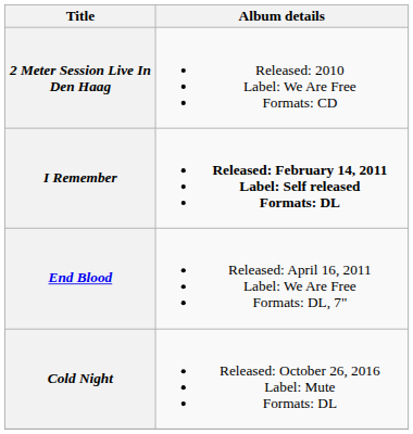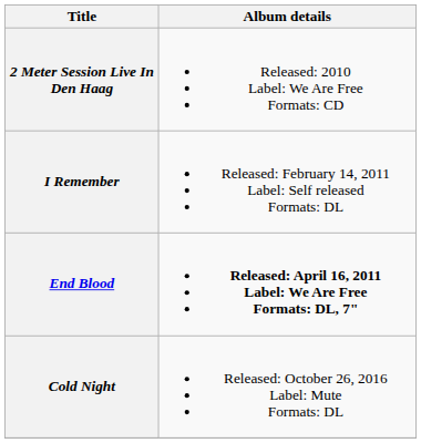I Remember | column 2: bold -> normal
End Blood | column 2: normal -> bold
